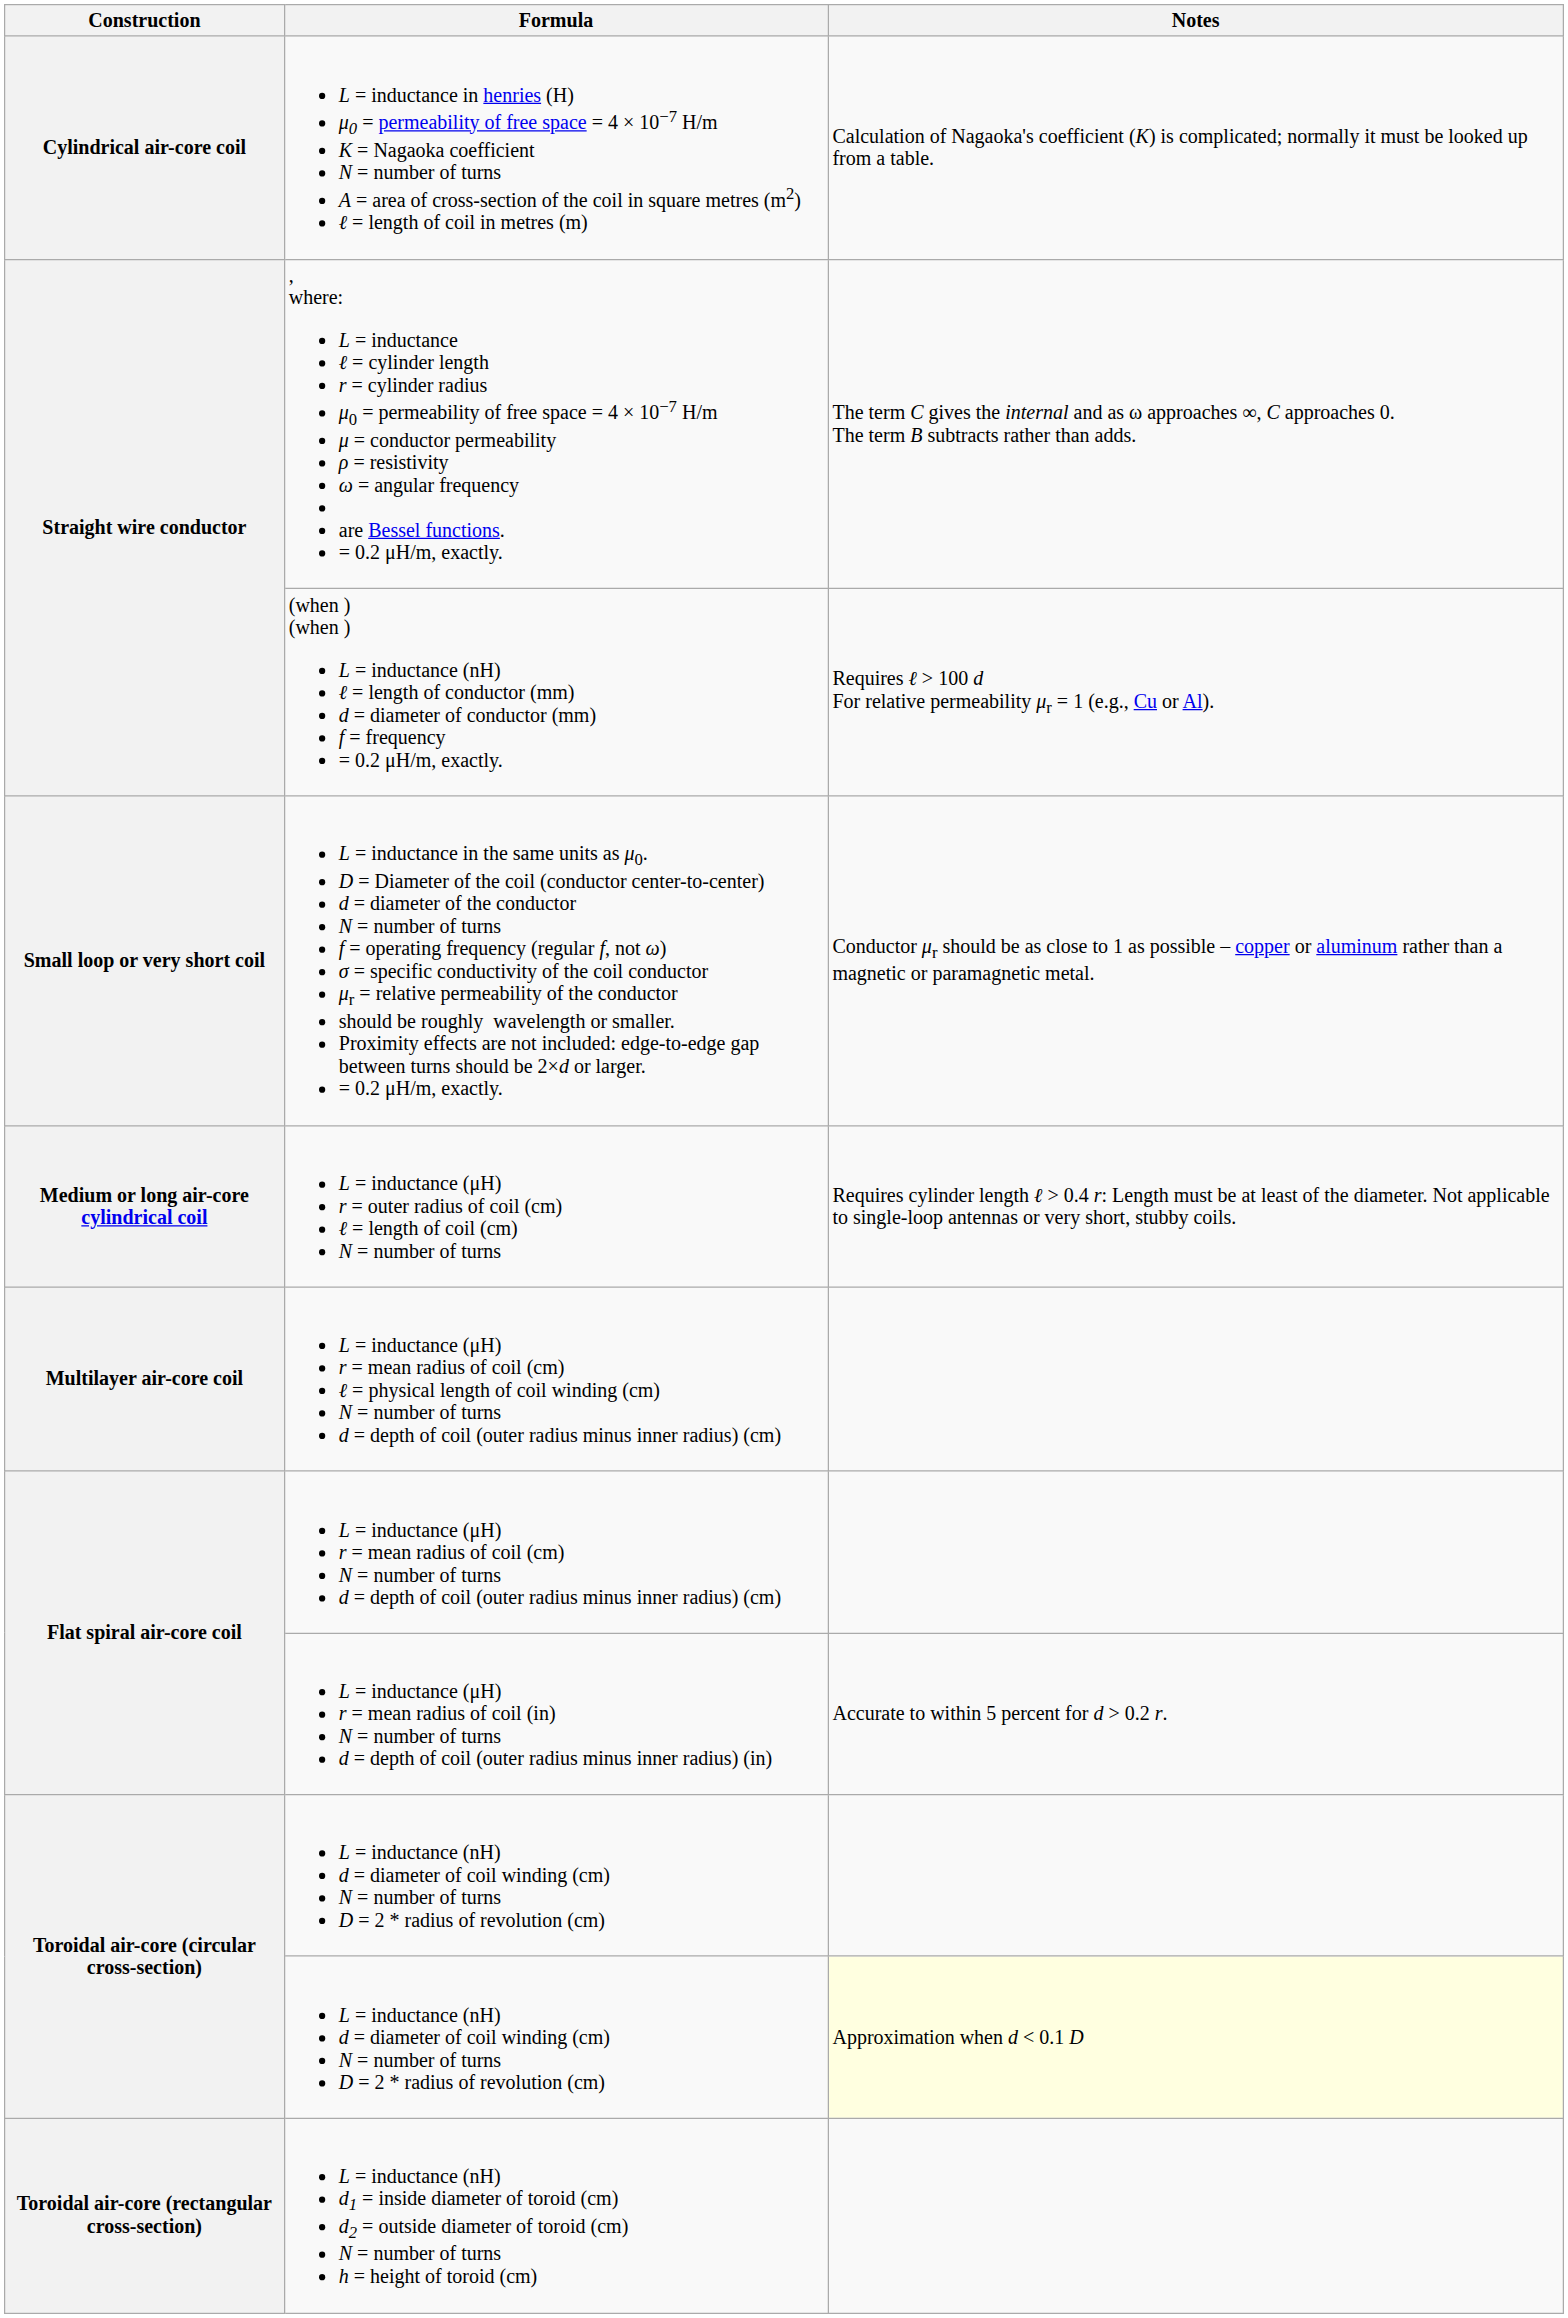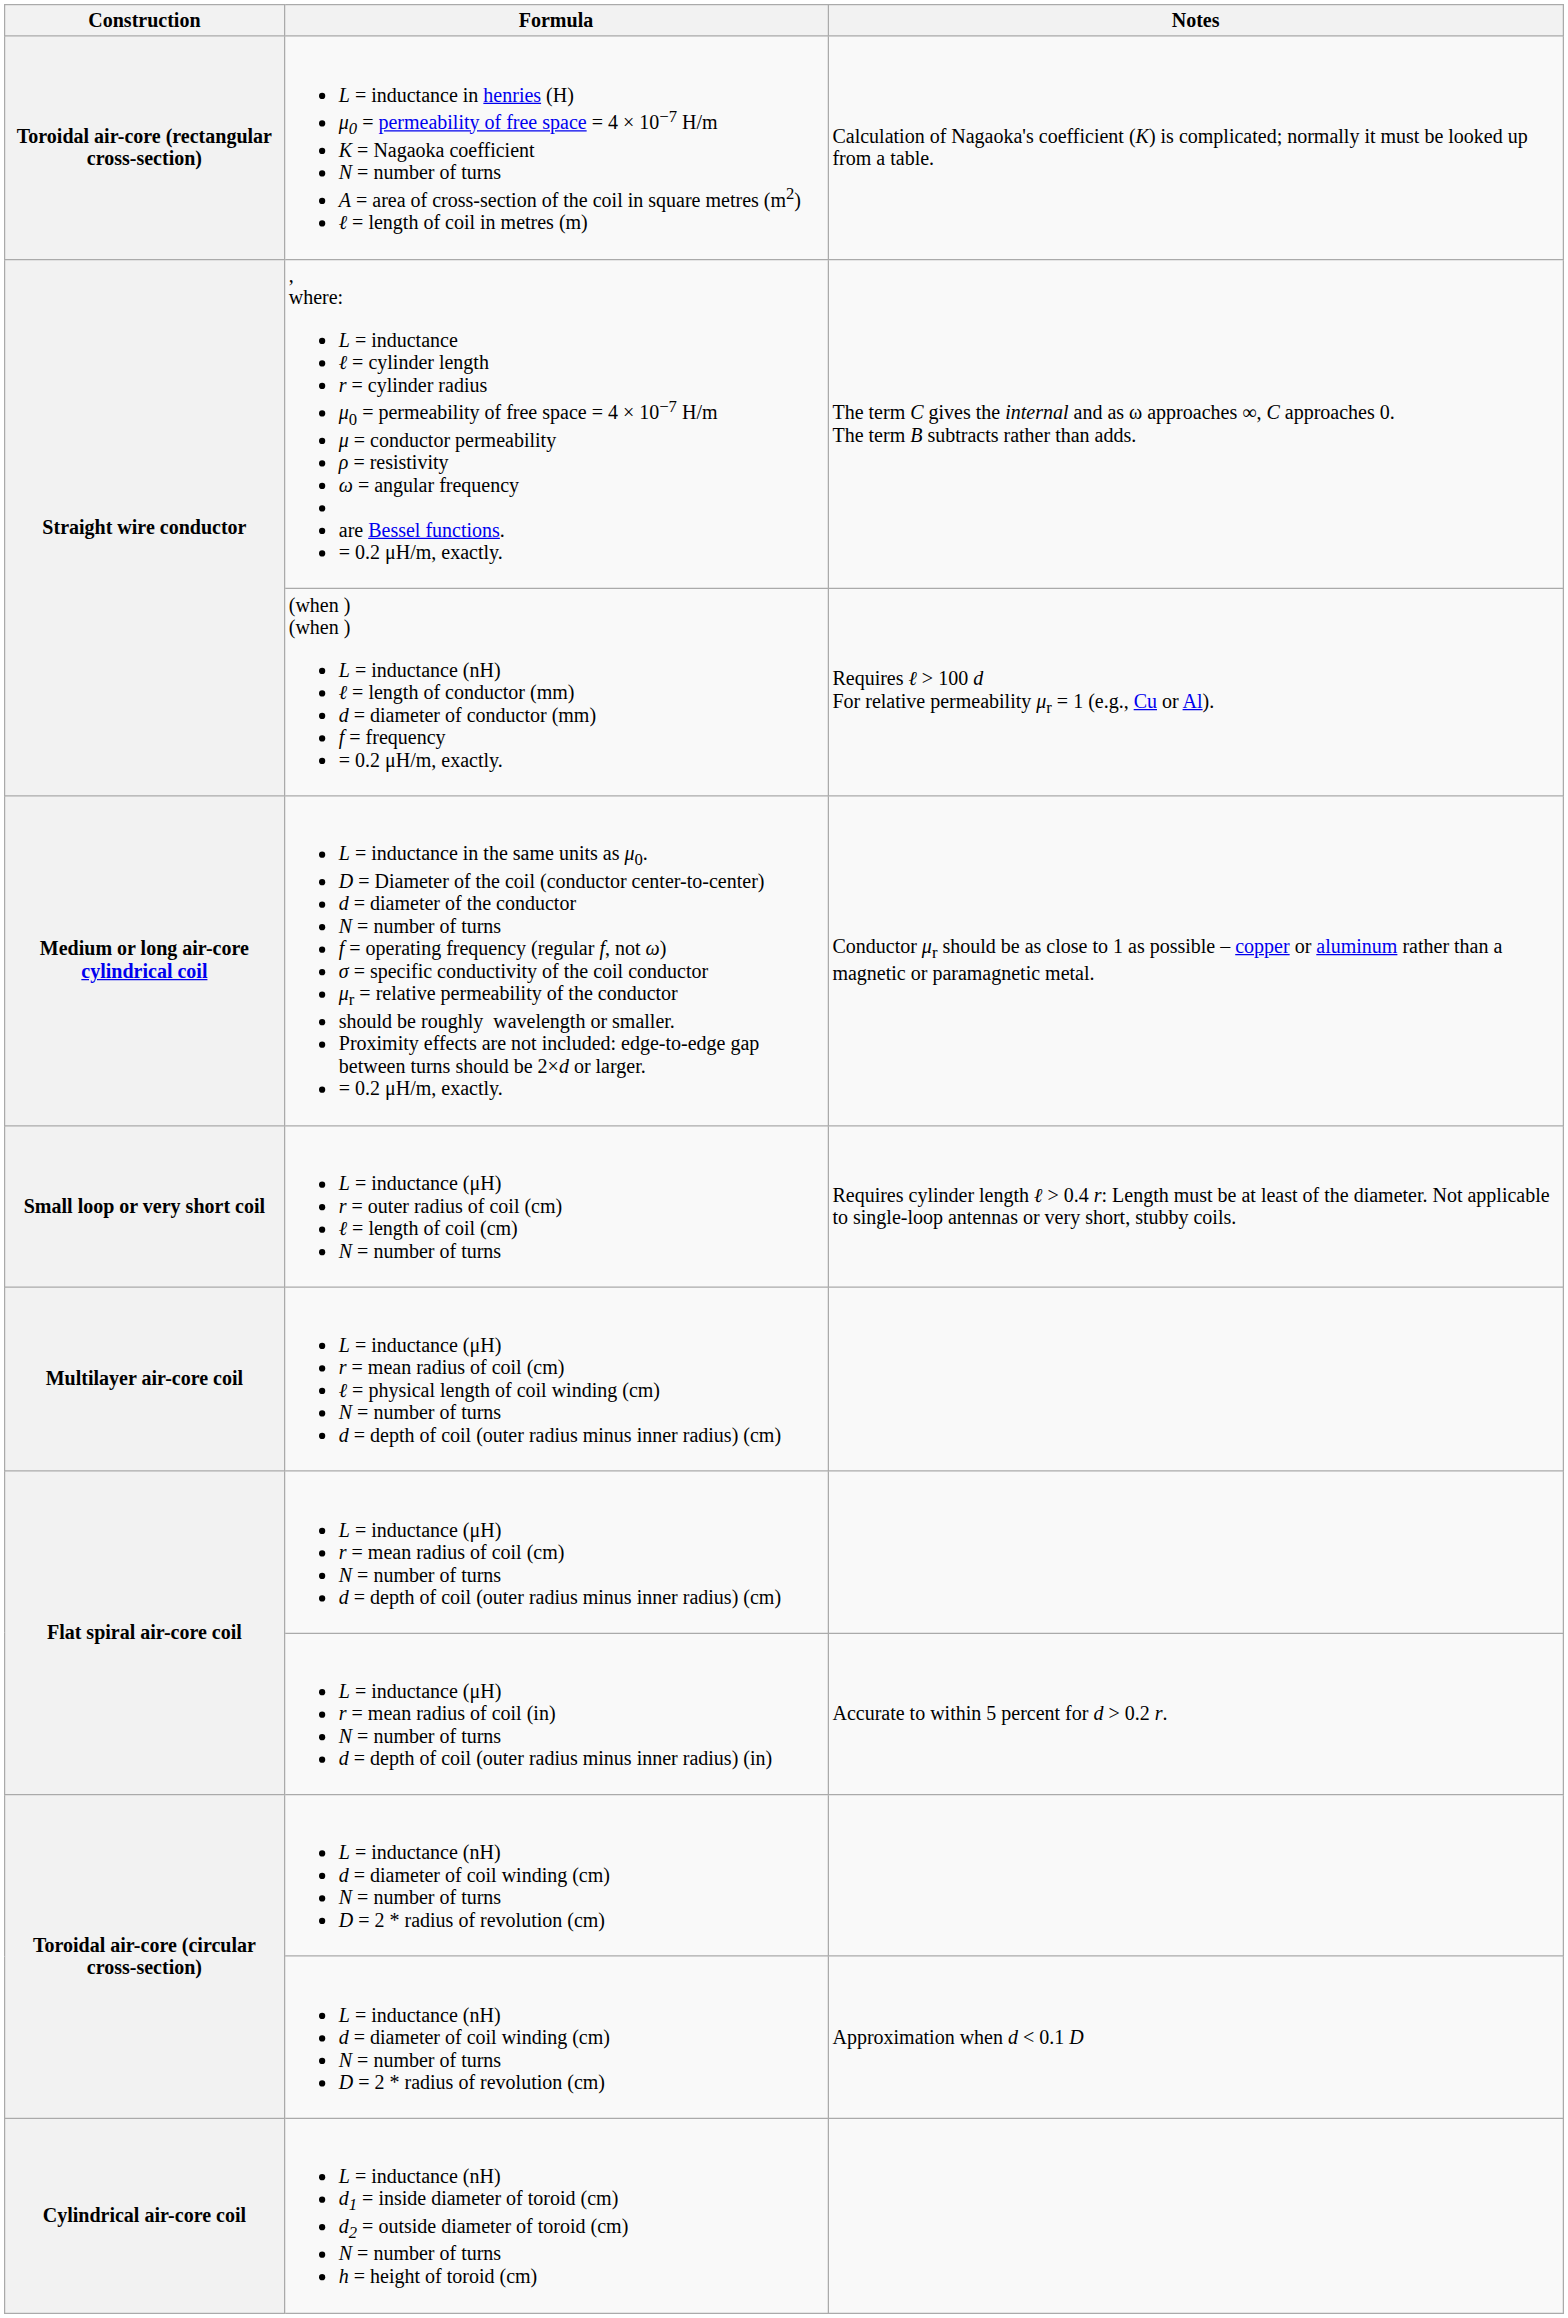row 2 | Construction: Cylindrical air-core coil -> Toroidal air-core (rectangular cross-section)
row 5 | Construction: Small loop or very short coil -> Medium or long air-core cylindrical coil
row 6 | Construction: Medium or long air-core cylindrical coil -> Small loop or very short coil
row 11 | Notes: lightyellow background -> no background
row 12 | Construction: Toroidal air-core (rectangular cross-section) -> Cylindrical air-core coil
